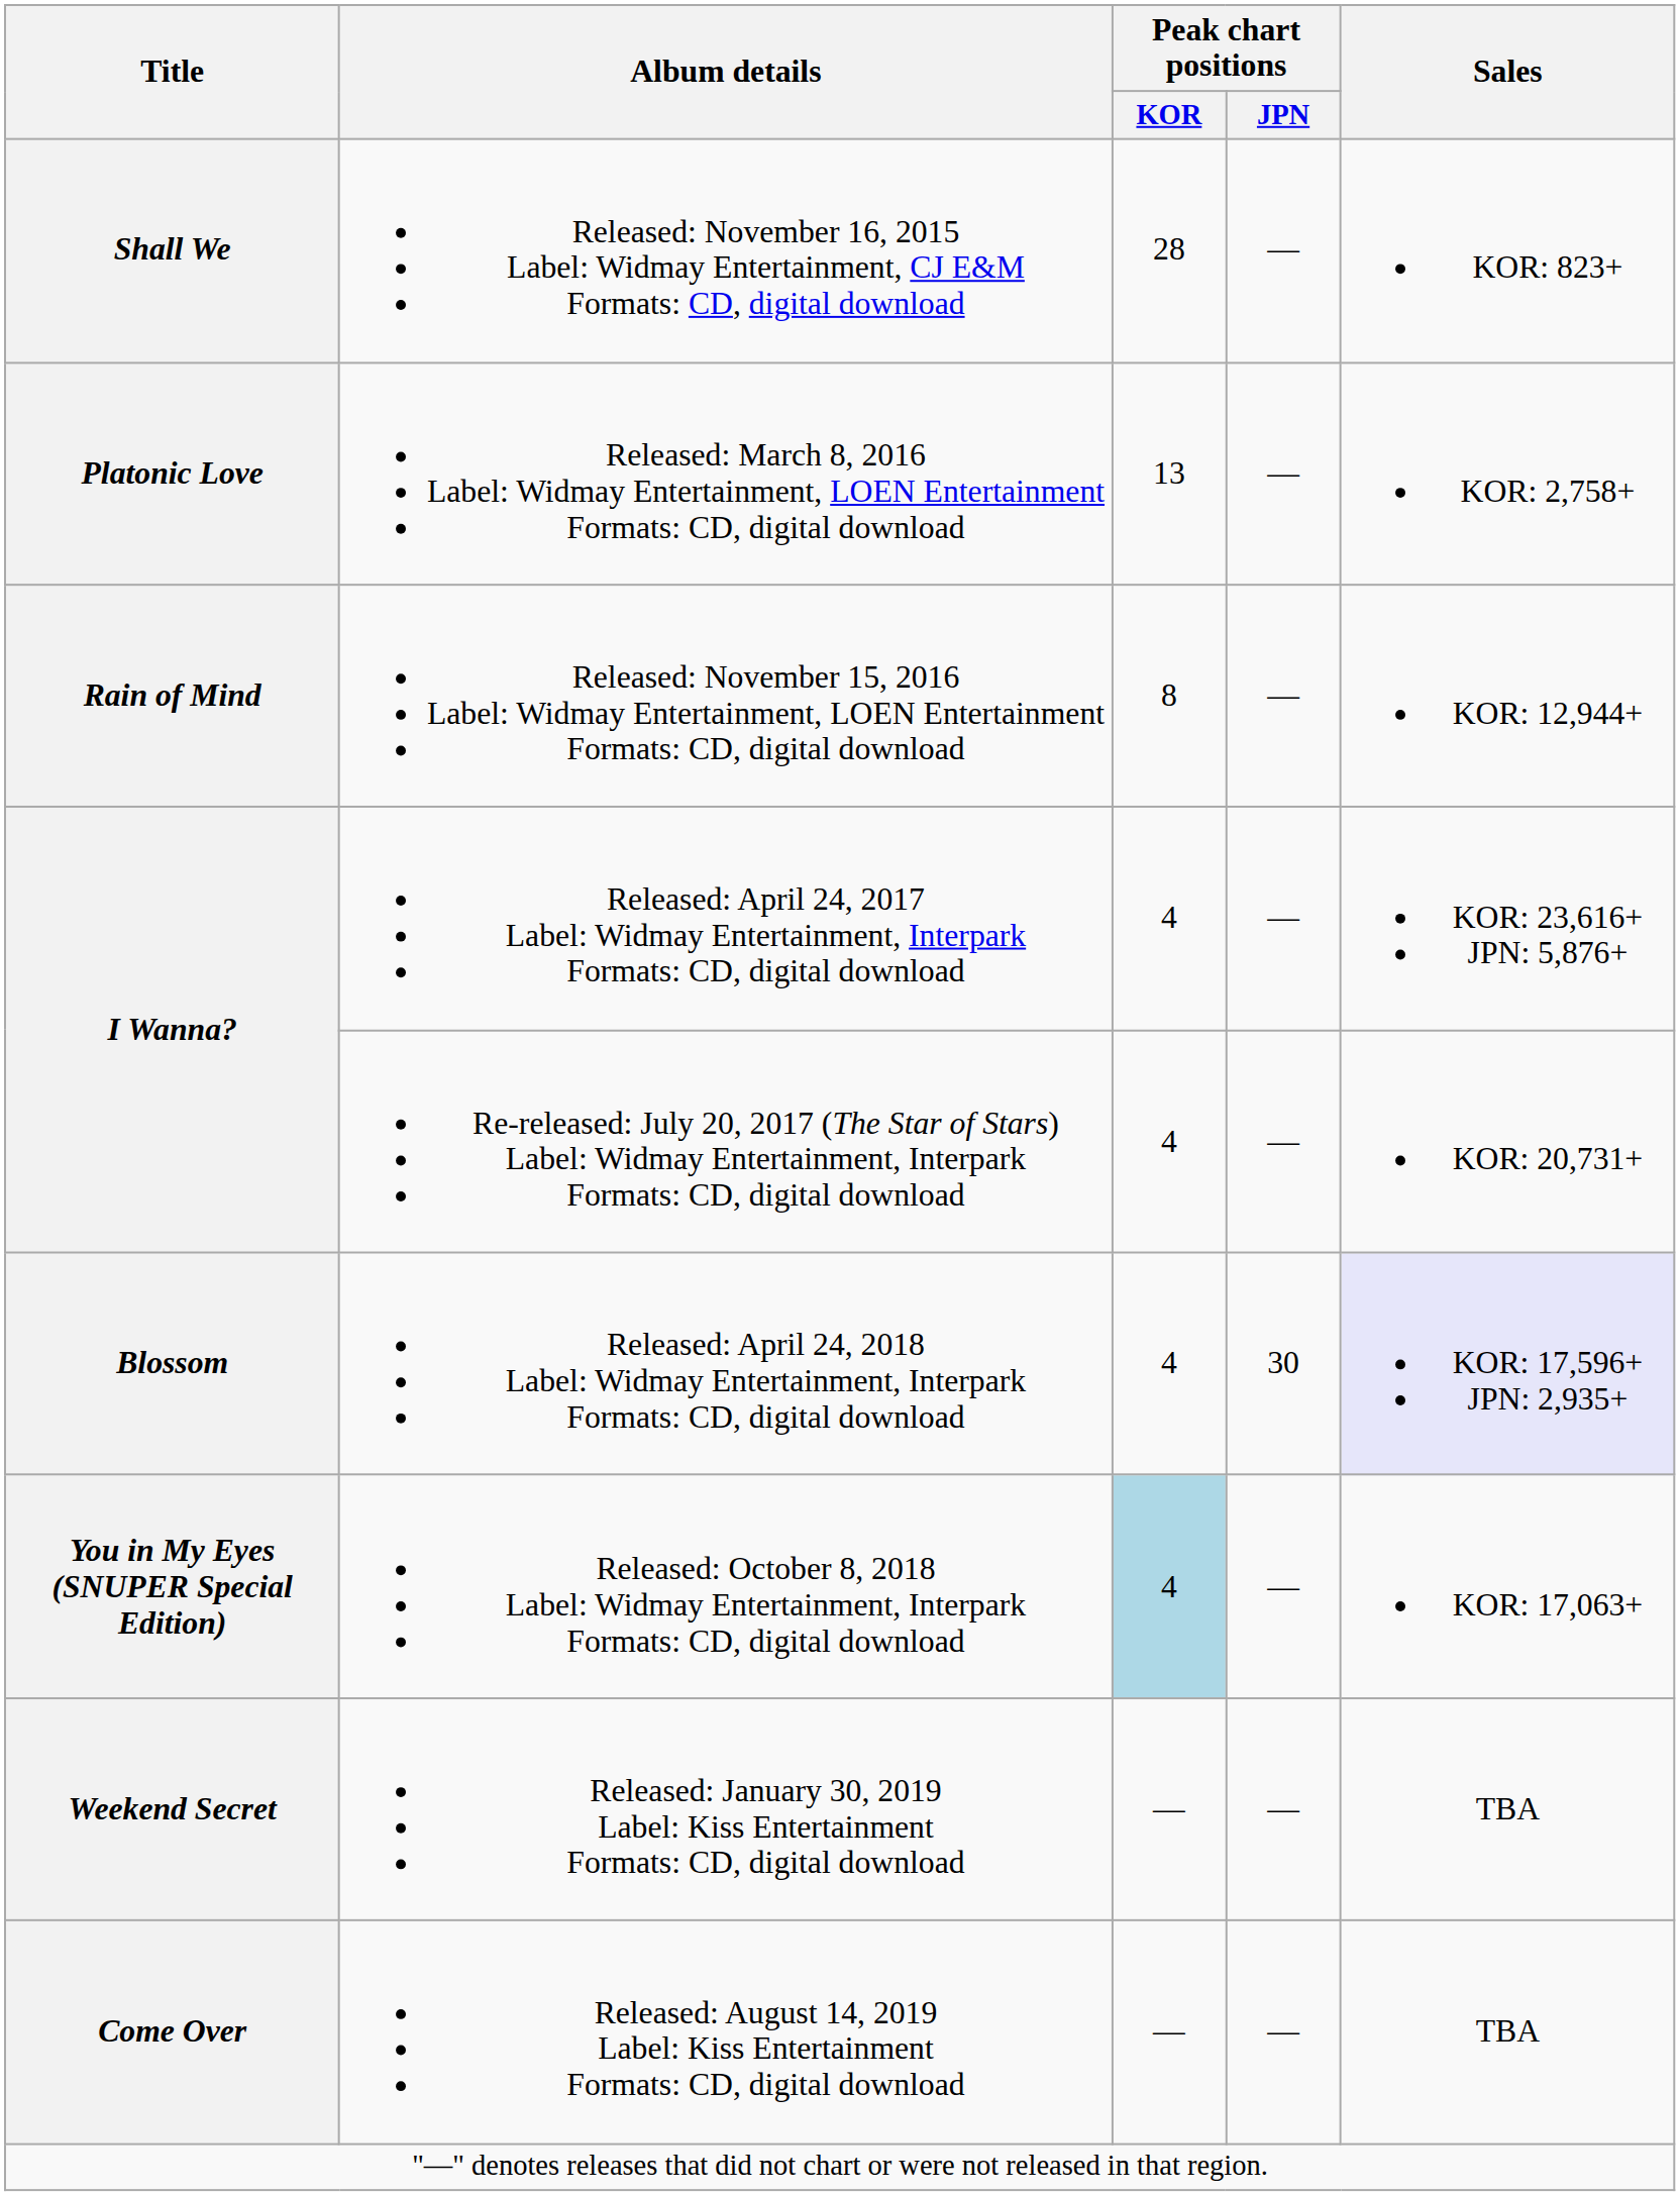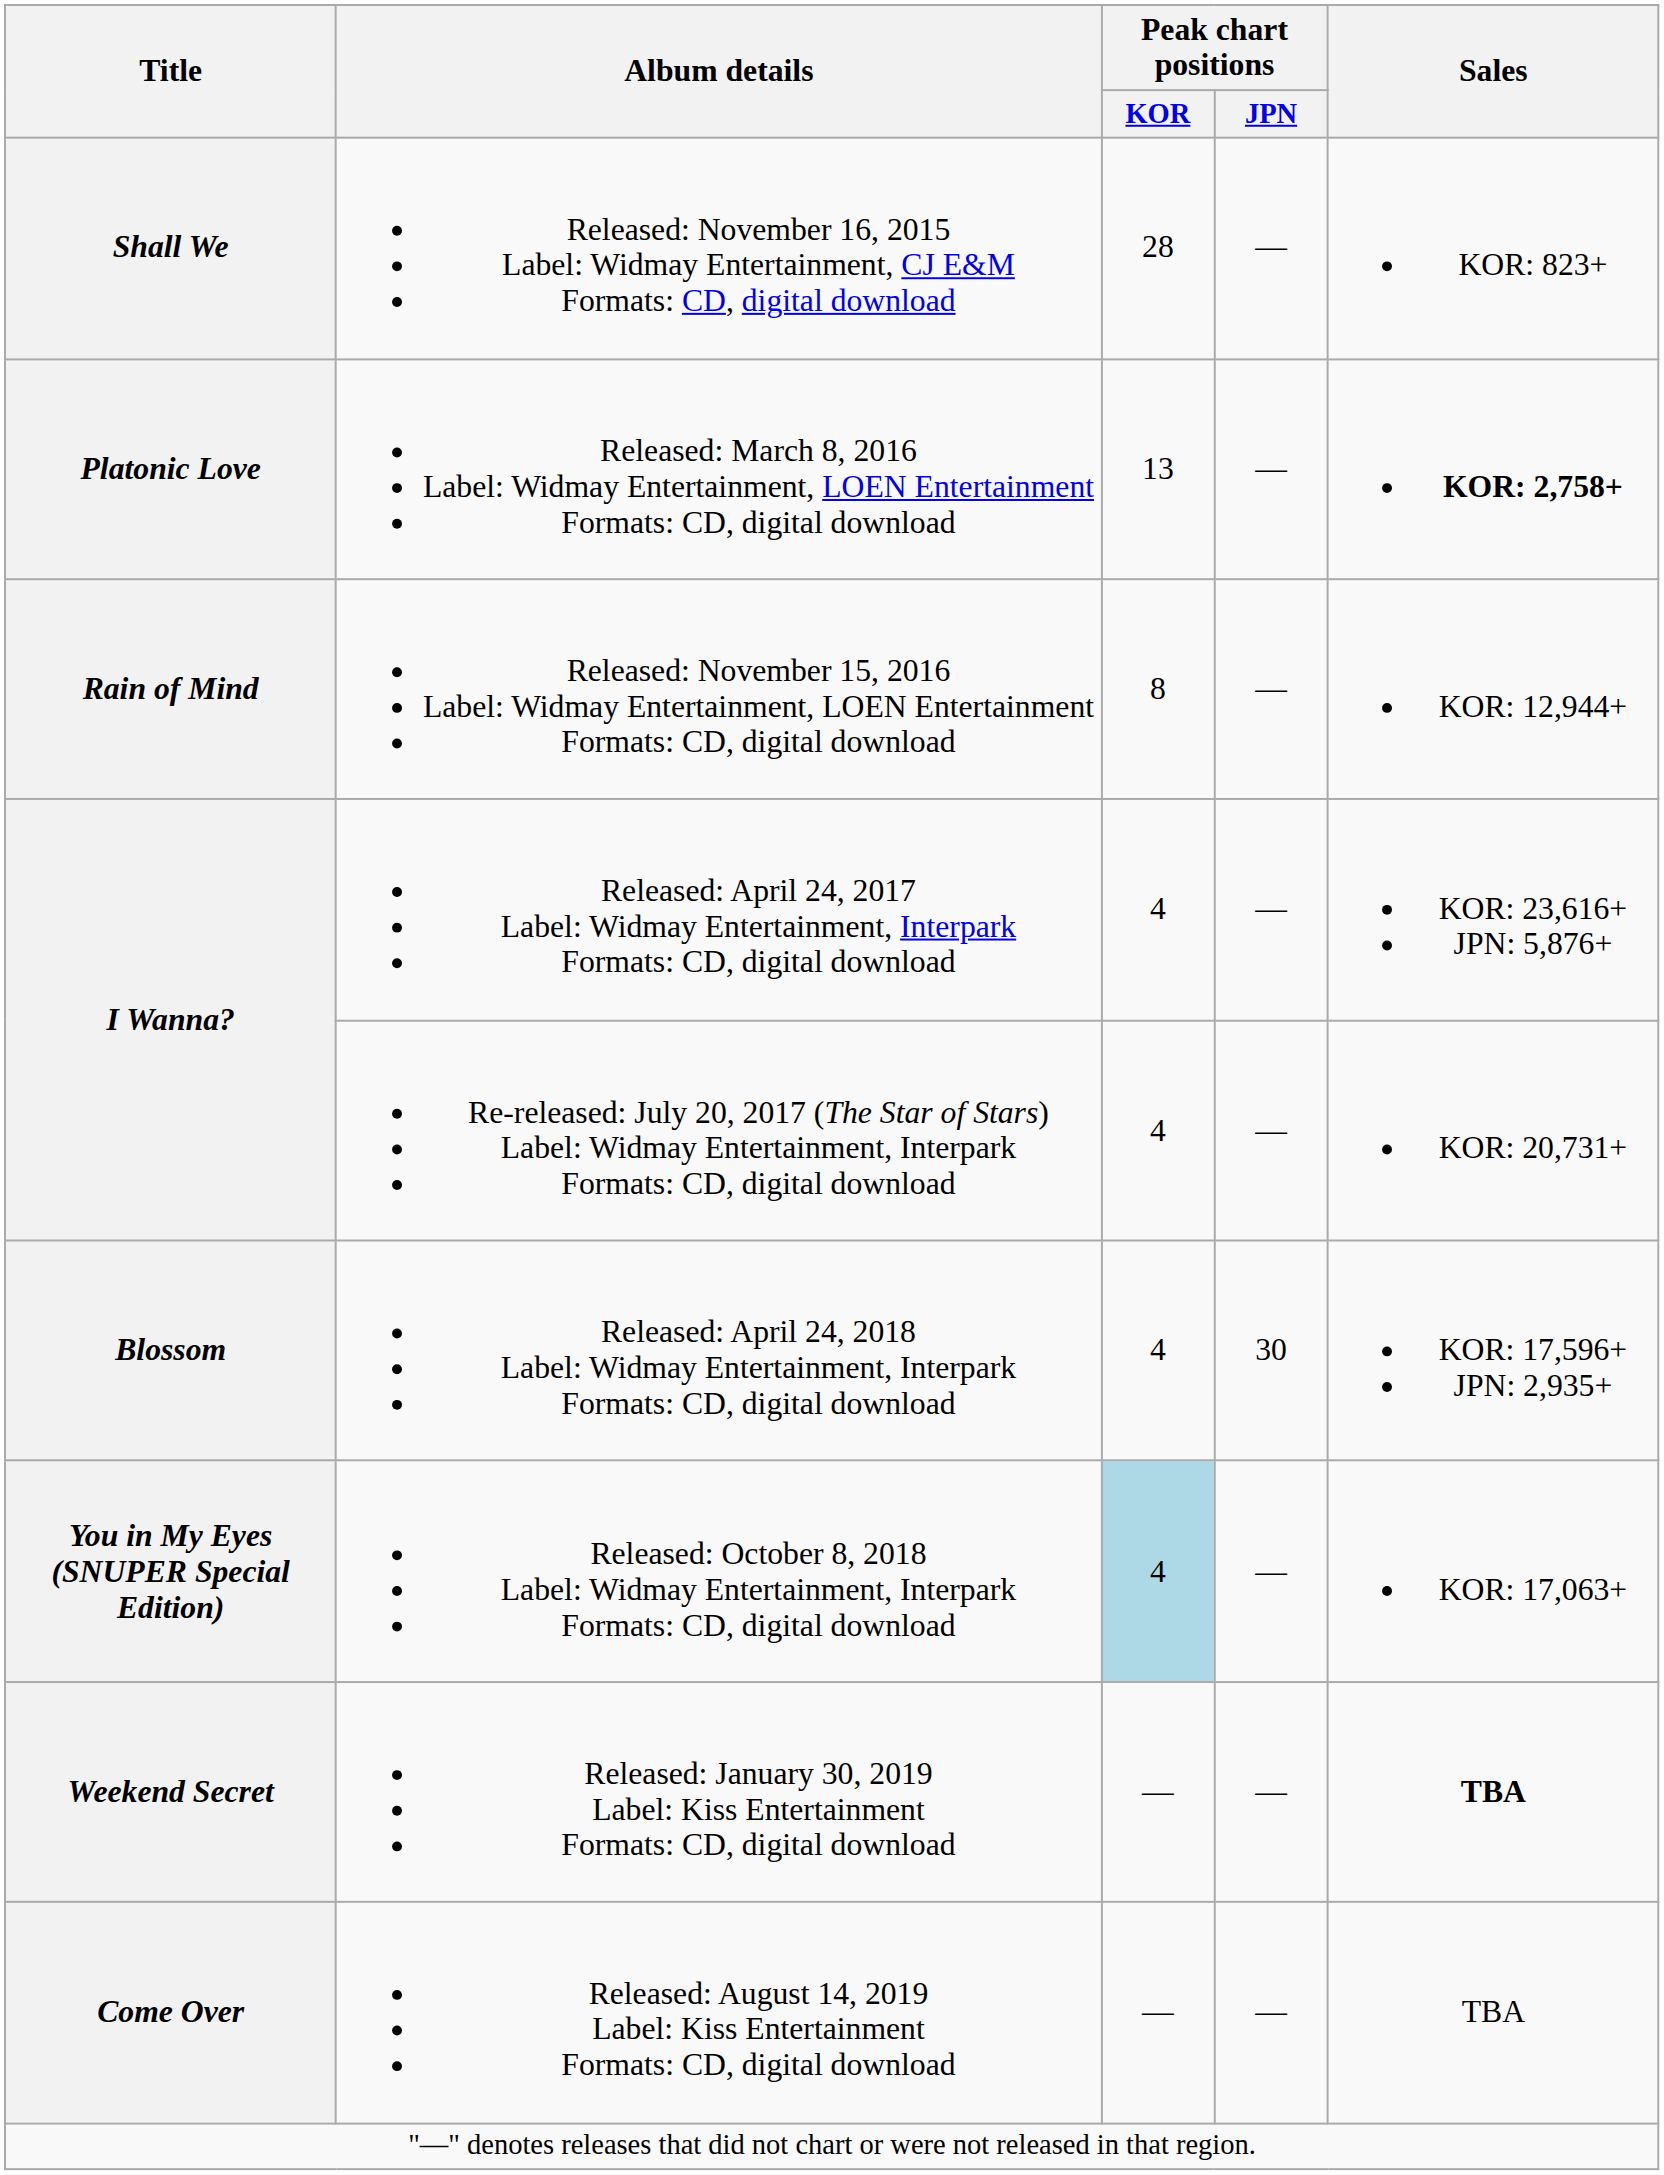Platonic Love | Sales: normal -> bold
Blossom | Sales: lavender background -> no background
Weekend Secret | Sales: normal -> bold
